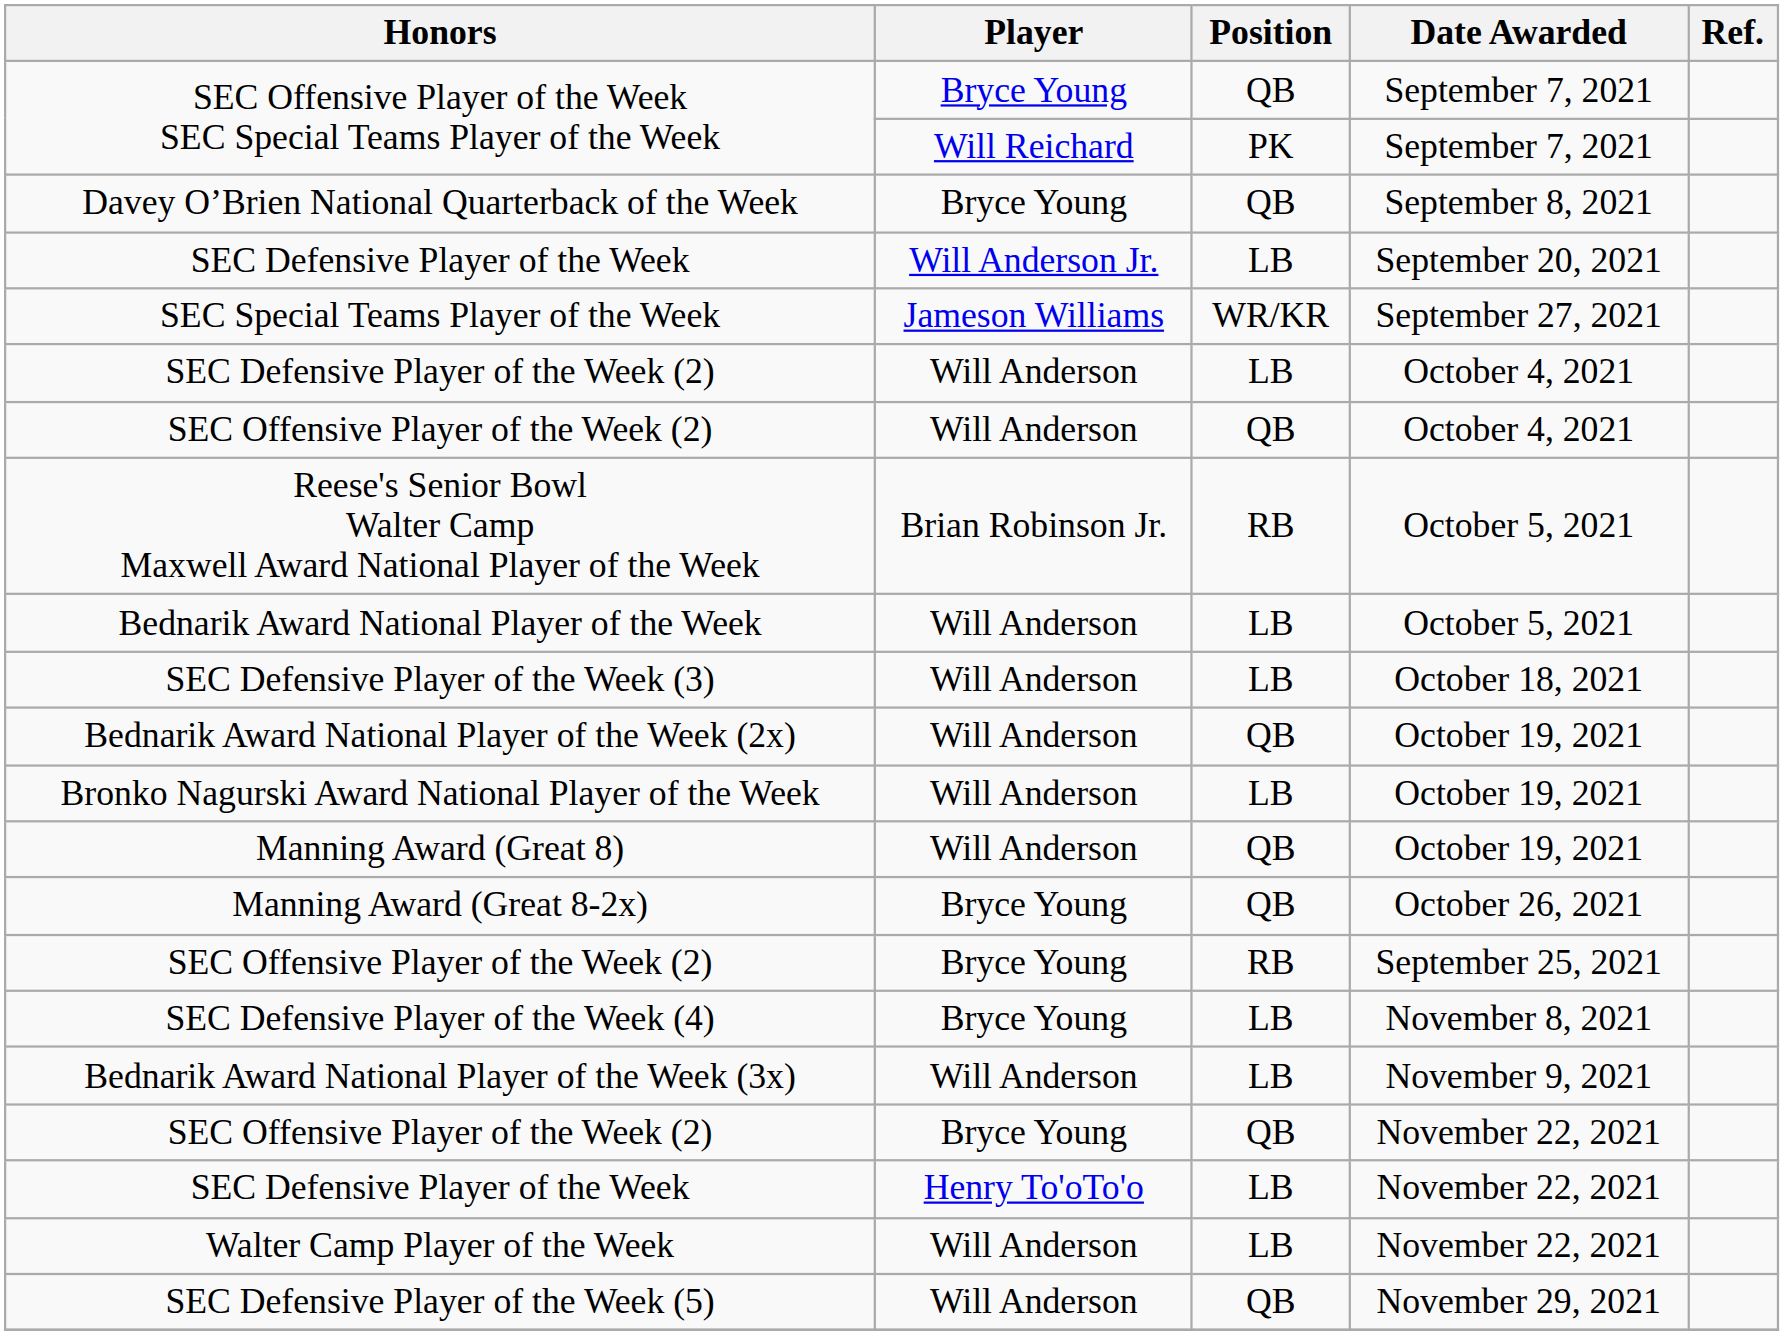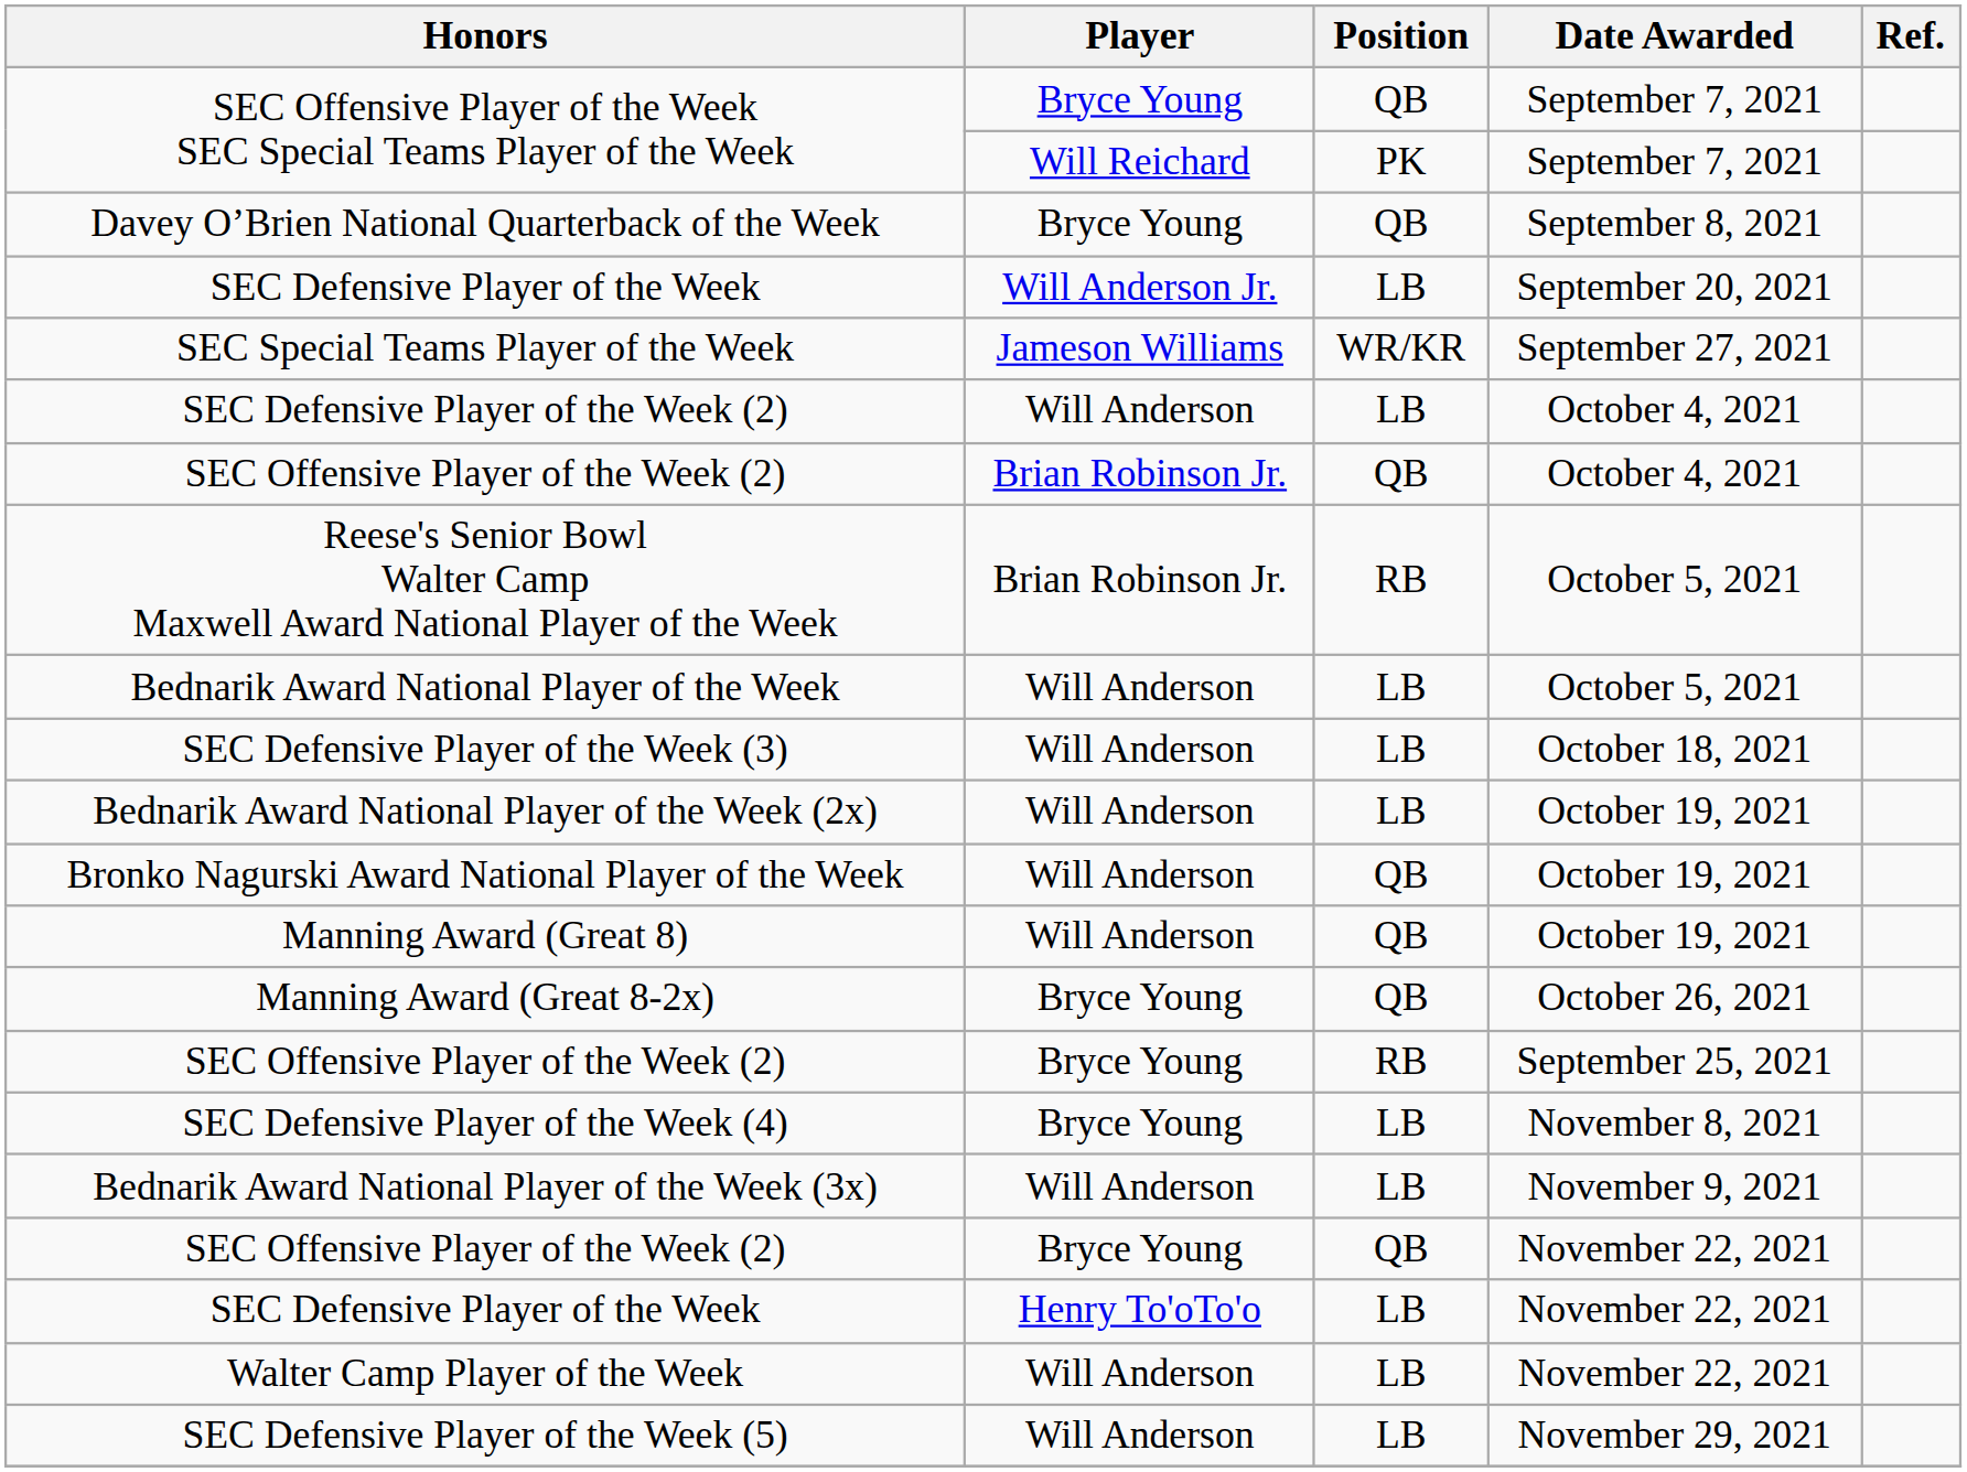SEC Offensive Player of the Week (2) / October 4, 2021 | Player: Will Anderson -> Brian Robinson Jr.
Bednarik Award National Player of the Week (2x) | Position: QB -> LB
Bronko Nagurski Award National Player of the Week | Position: LB -> QB
SEC Defensive Player of the Week (5) | Position: QB -> LB
